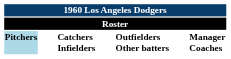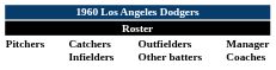Pitchers | column 1: lightblue background -> no background
